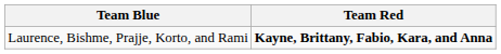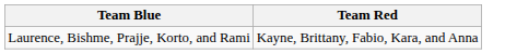Laurence, Bishme, Prajje, Korto, and Rami | Team Red: bold -> normal
